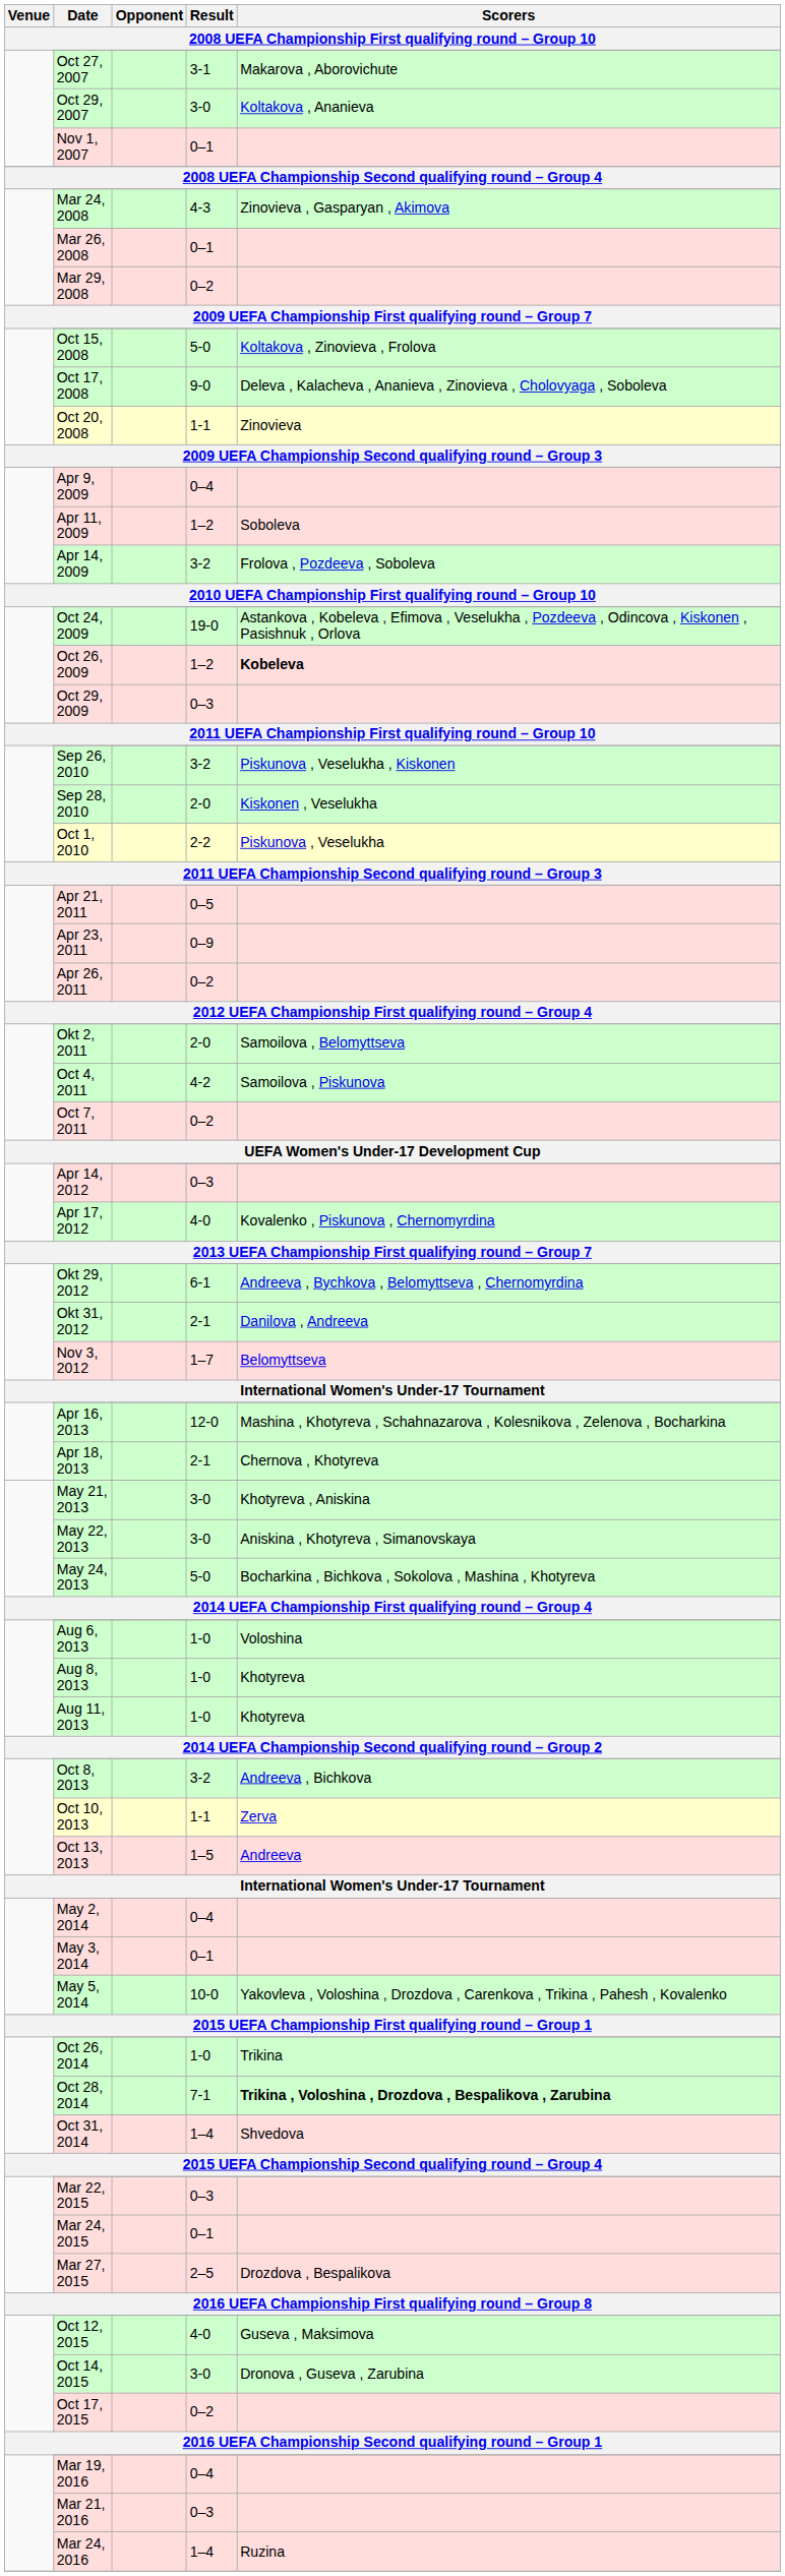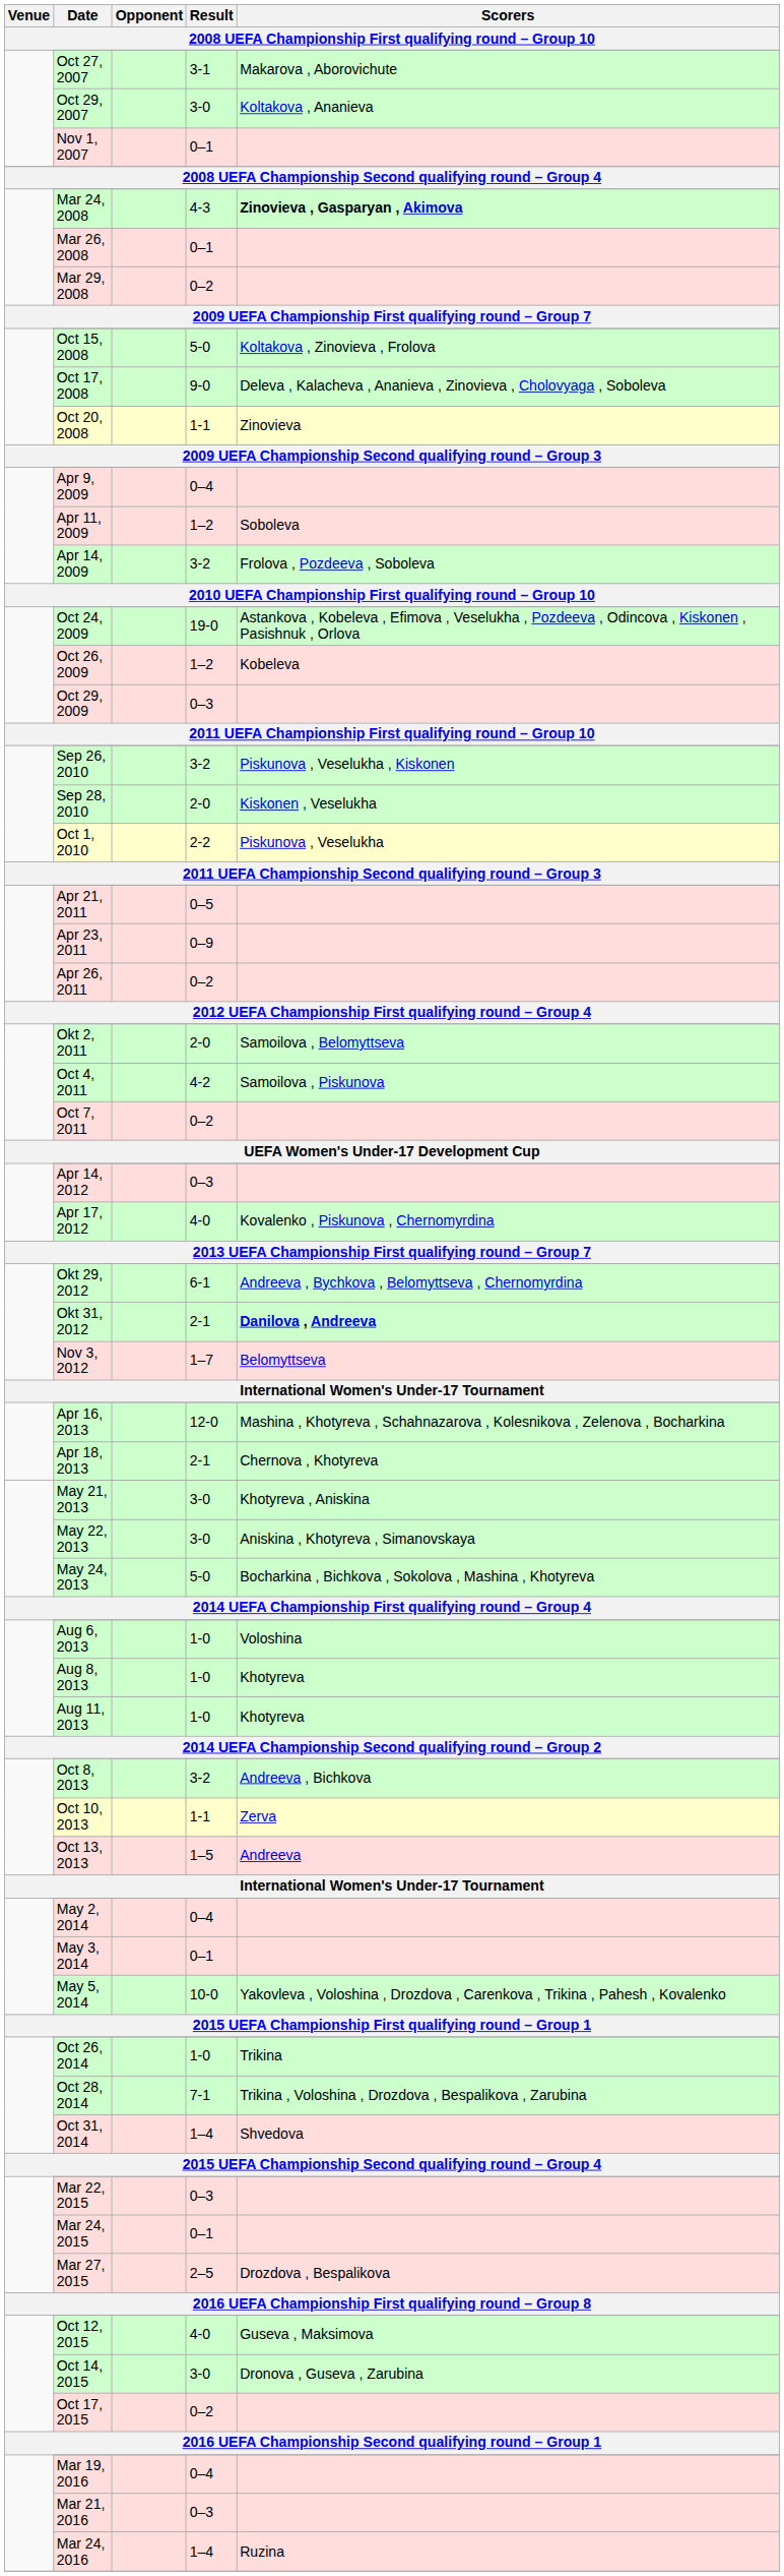Mar 24, 2008 | Scorers: normal -> bold
Oct 26, 2009 | Scorers: bold -> normal
Okt 31, 2012 | Scorers: normal -> bold
Oct 28, 2014 | Scorers: bold -> normal
